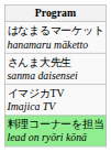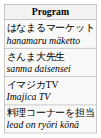row 5 | column 1: lightgreen background -> no background
